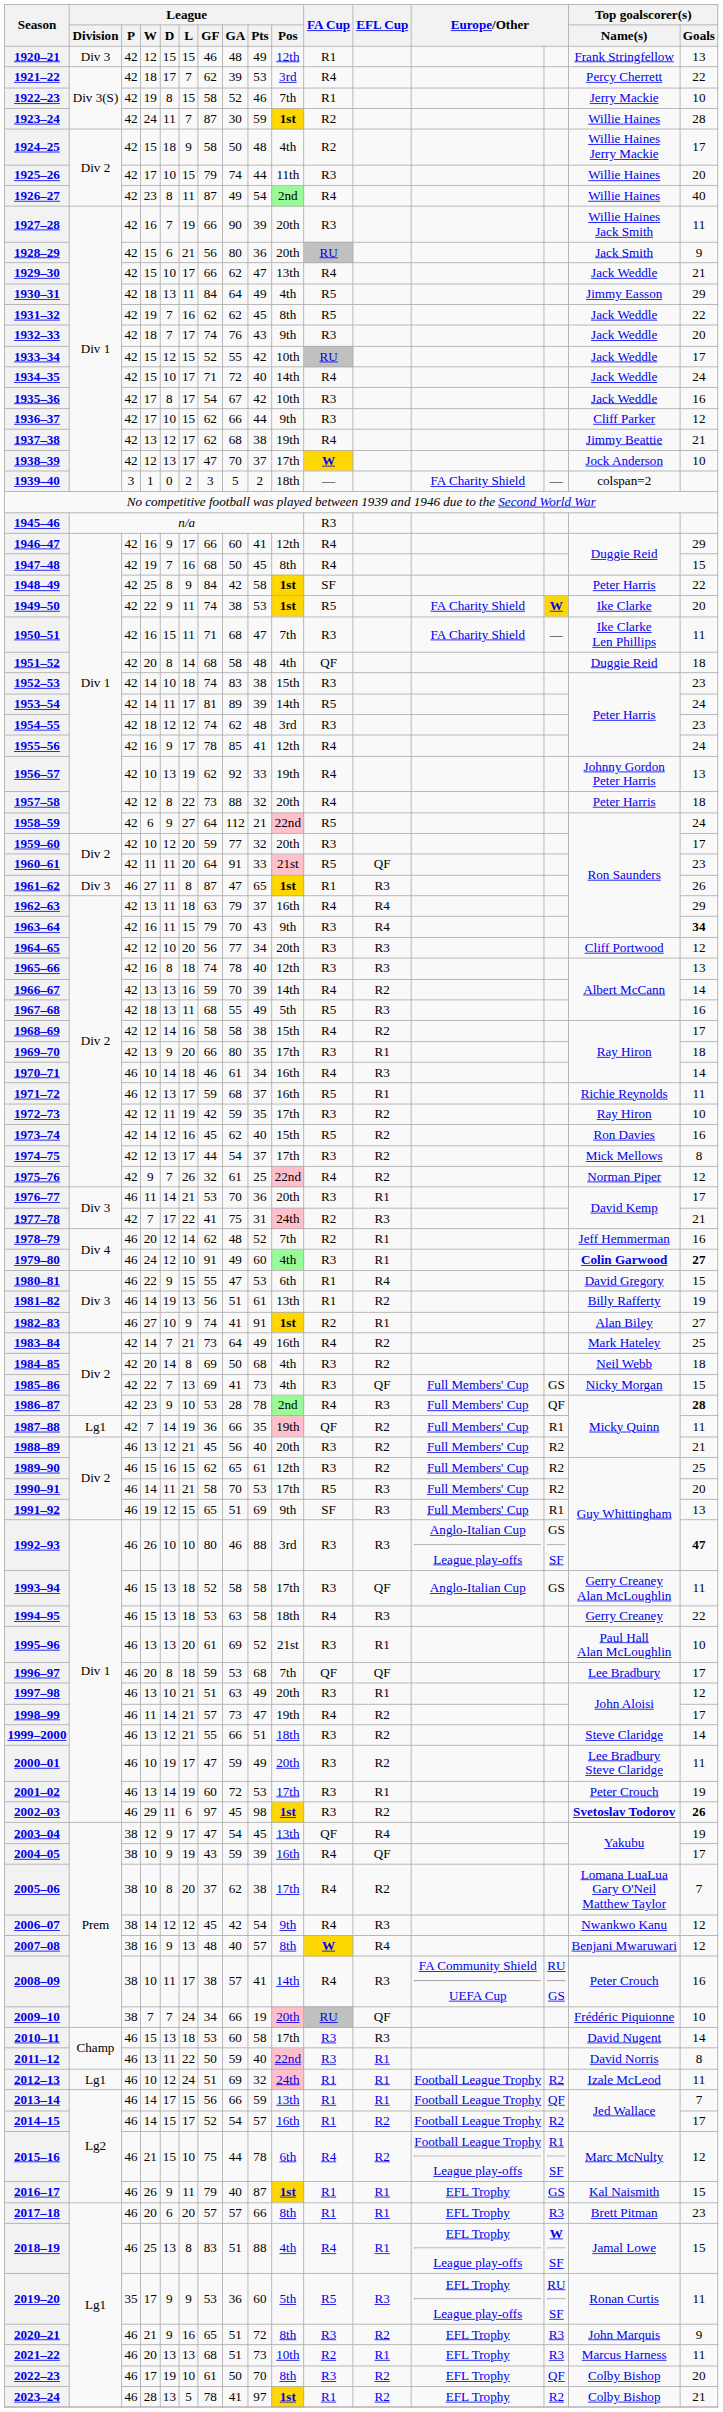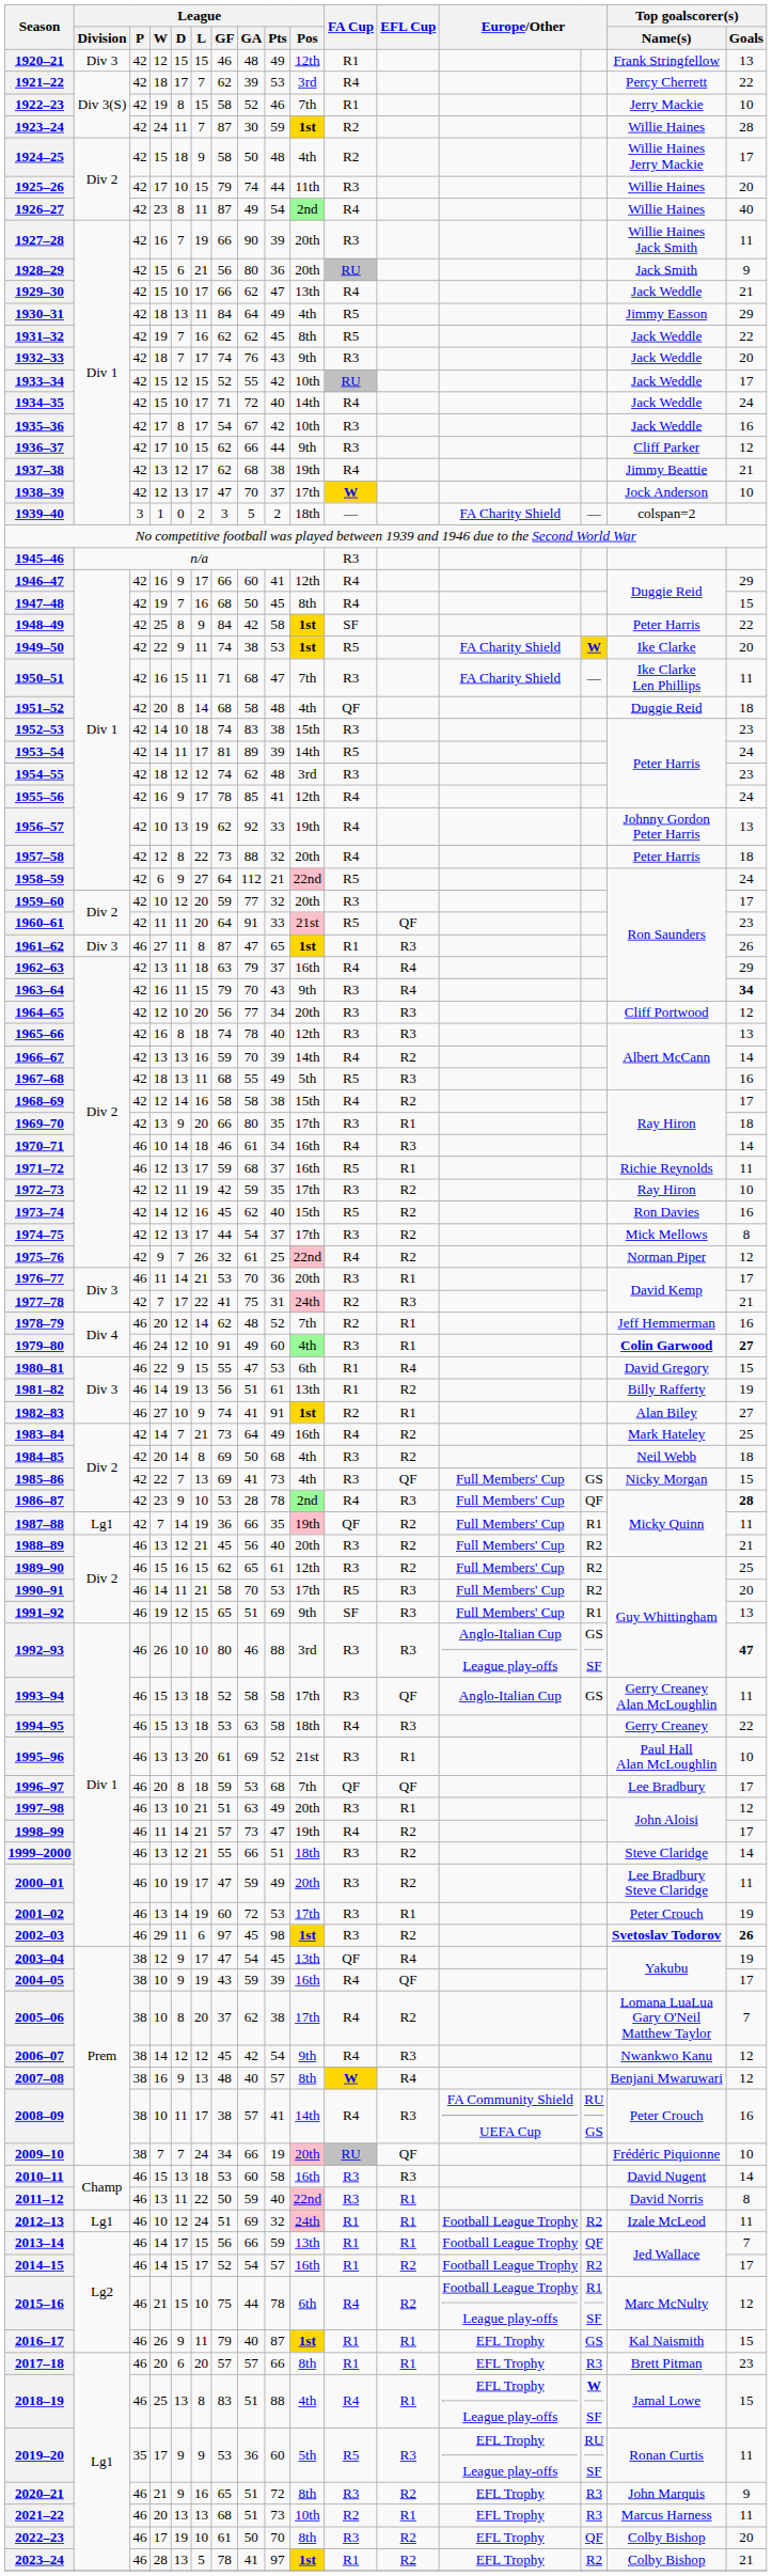2010–11 | League / Pos: 17th -> 16th
